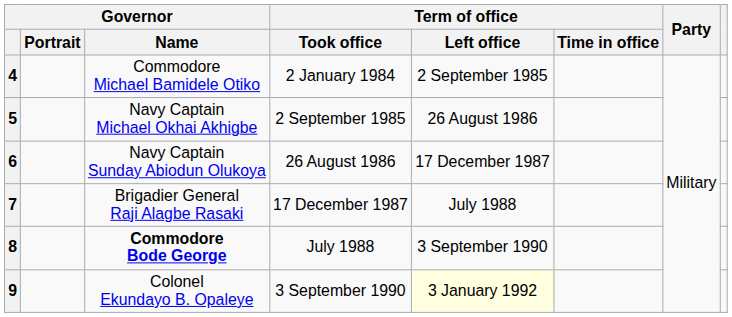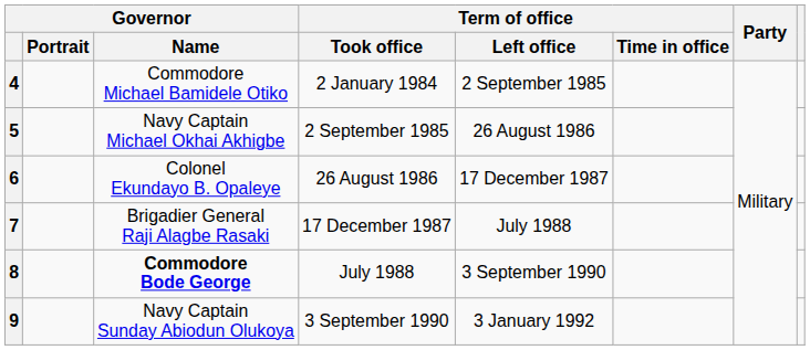6 | Governor / Name: Navy Captain Sunday Abiodun Olukoya -> Colonel Ekundayo B. Opaleye
9 | Governor / Name: Colonel Ekundayo B. Opaleye -> Navy Captain Sunday Abiodun Olukoya
9 | Term of office / Left office: lightyellow background -> no background
